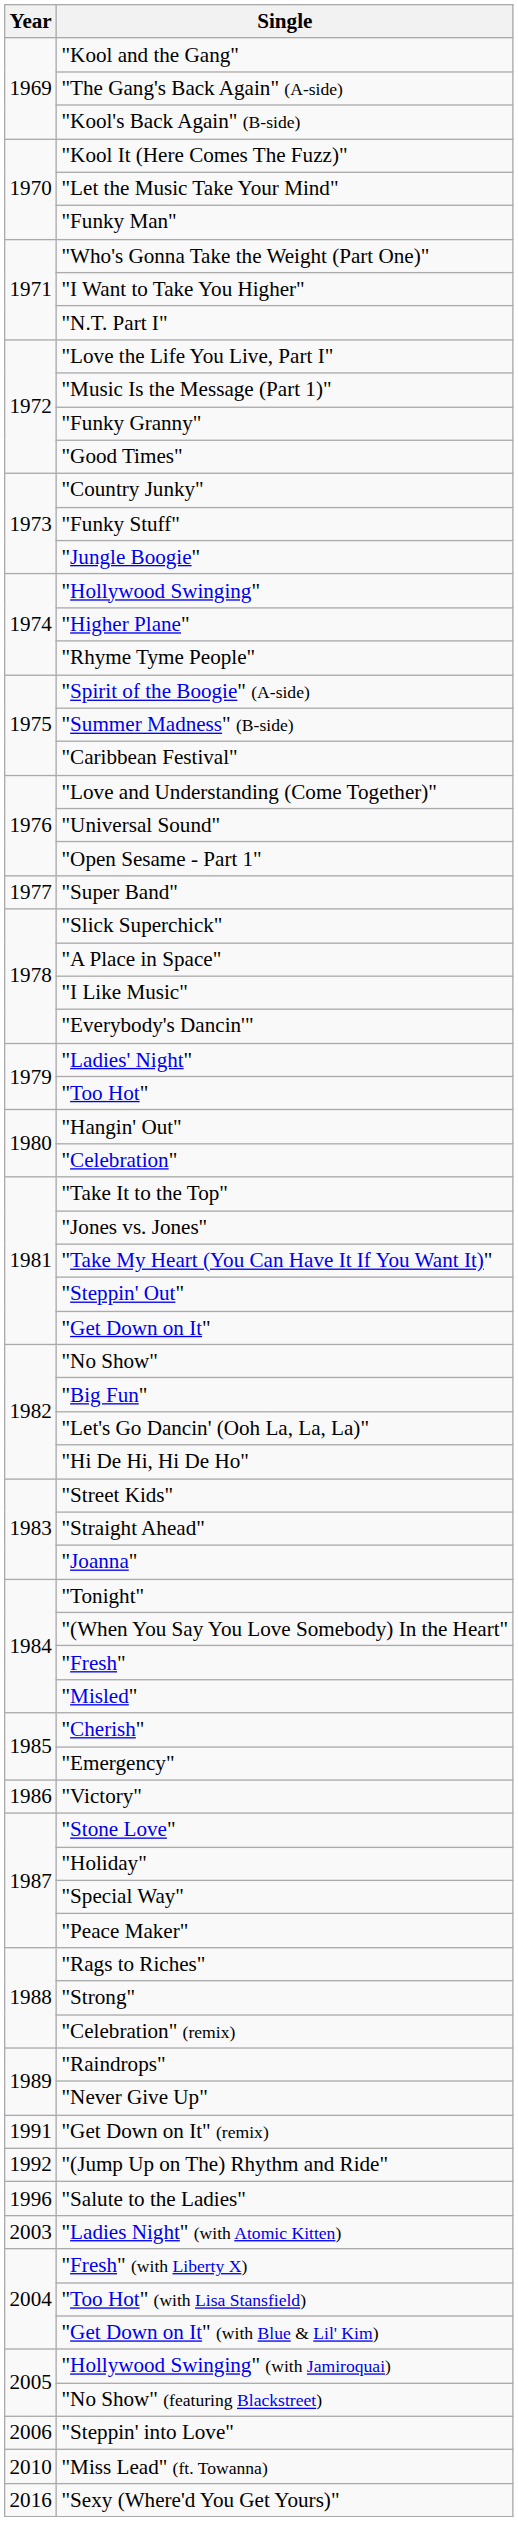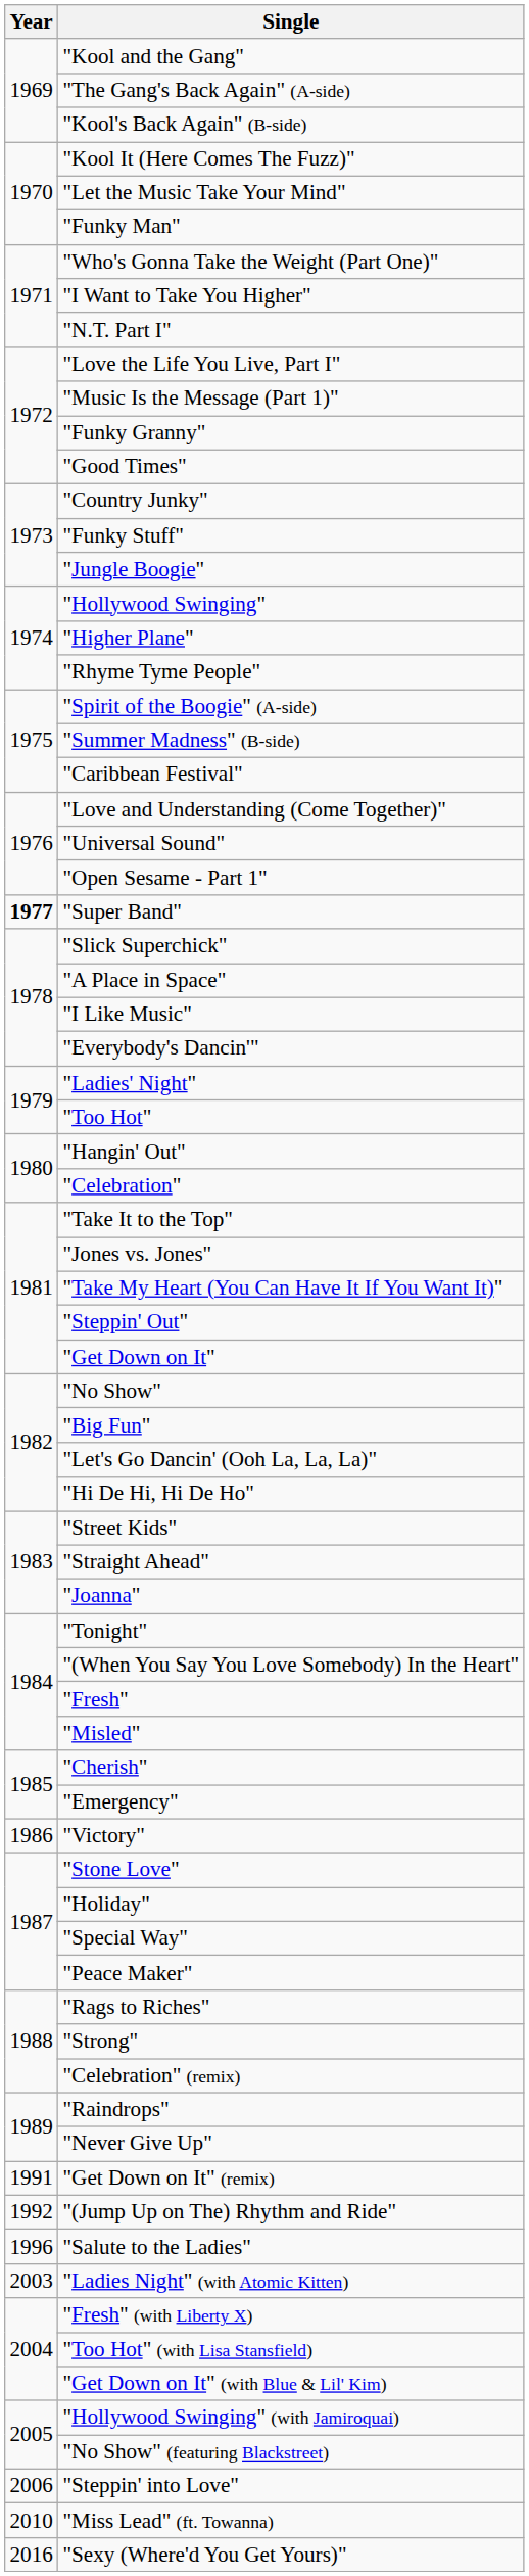"Super Band" | Year: normal -> bold
